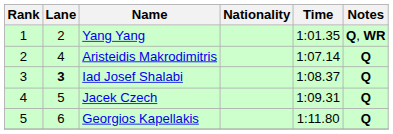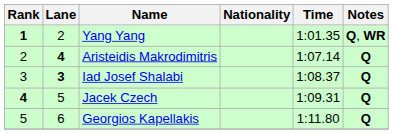Yang Yang | Rank: normal -> bold
Aristeidis Makrodimitris | Lane: normal -> bold
Jacek Czech | Rank: normal -> bold
